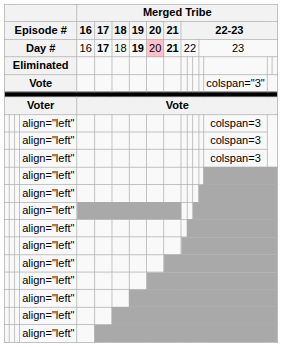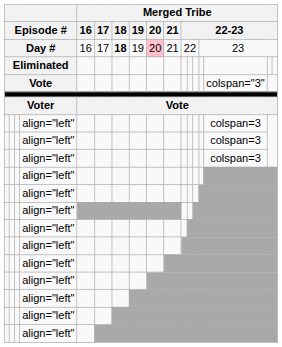Day # | Merged Tribe / 17: bold -> normal
Day # | Merged Tribe / 18: normal -> bold
Day # | Merged Tribe / 19: bold -> normal
Day # | Merged Tribe / 21: bold -> normal
